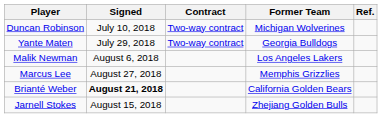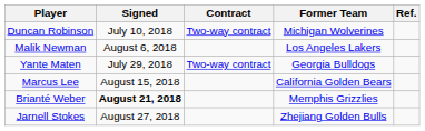rows swapped: Yante Maten <-> Malik Newman
Marcus Lee | Signed: August 27, 2018 -> August 15, 2018
Marcus Lee | Former Team: Memphis Grizzlies -> California Golden Bears
Brianté Weber | Former Team: California Golden Bears -> Memphis Grizzlies
Jarnell Stokes | Signed: August 15, 2018 -> August 27, 2018
